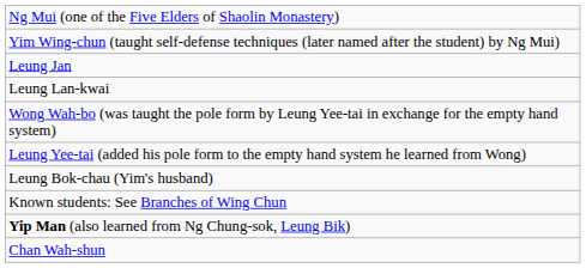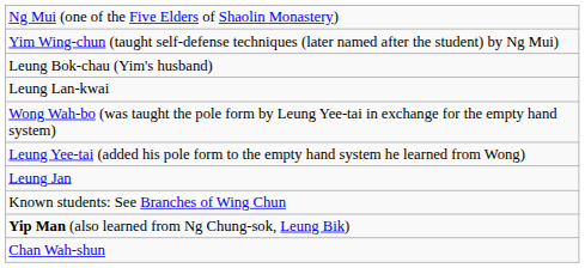row 3 | column 1: Leung Jan -> Leung Bok-chau (Yim's husband)
row 7 | column 1: Leung Bok-chau (Yim's husband) -> Leung Jan
